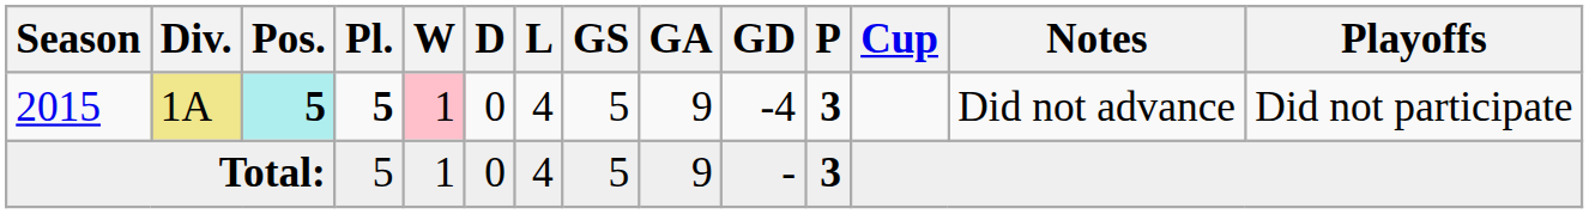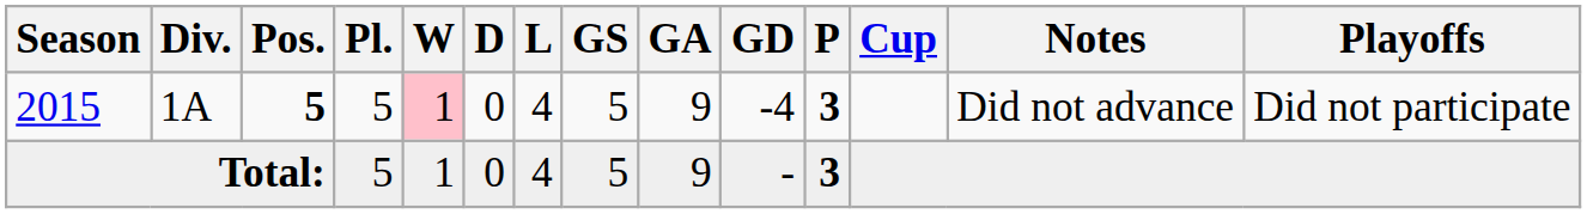2015 | Div.: khaki background -> no background
2015 | Pos.: paleturquoise background -> no background
2015 | Pl.: bold -> normal
